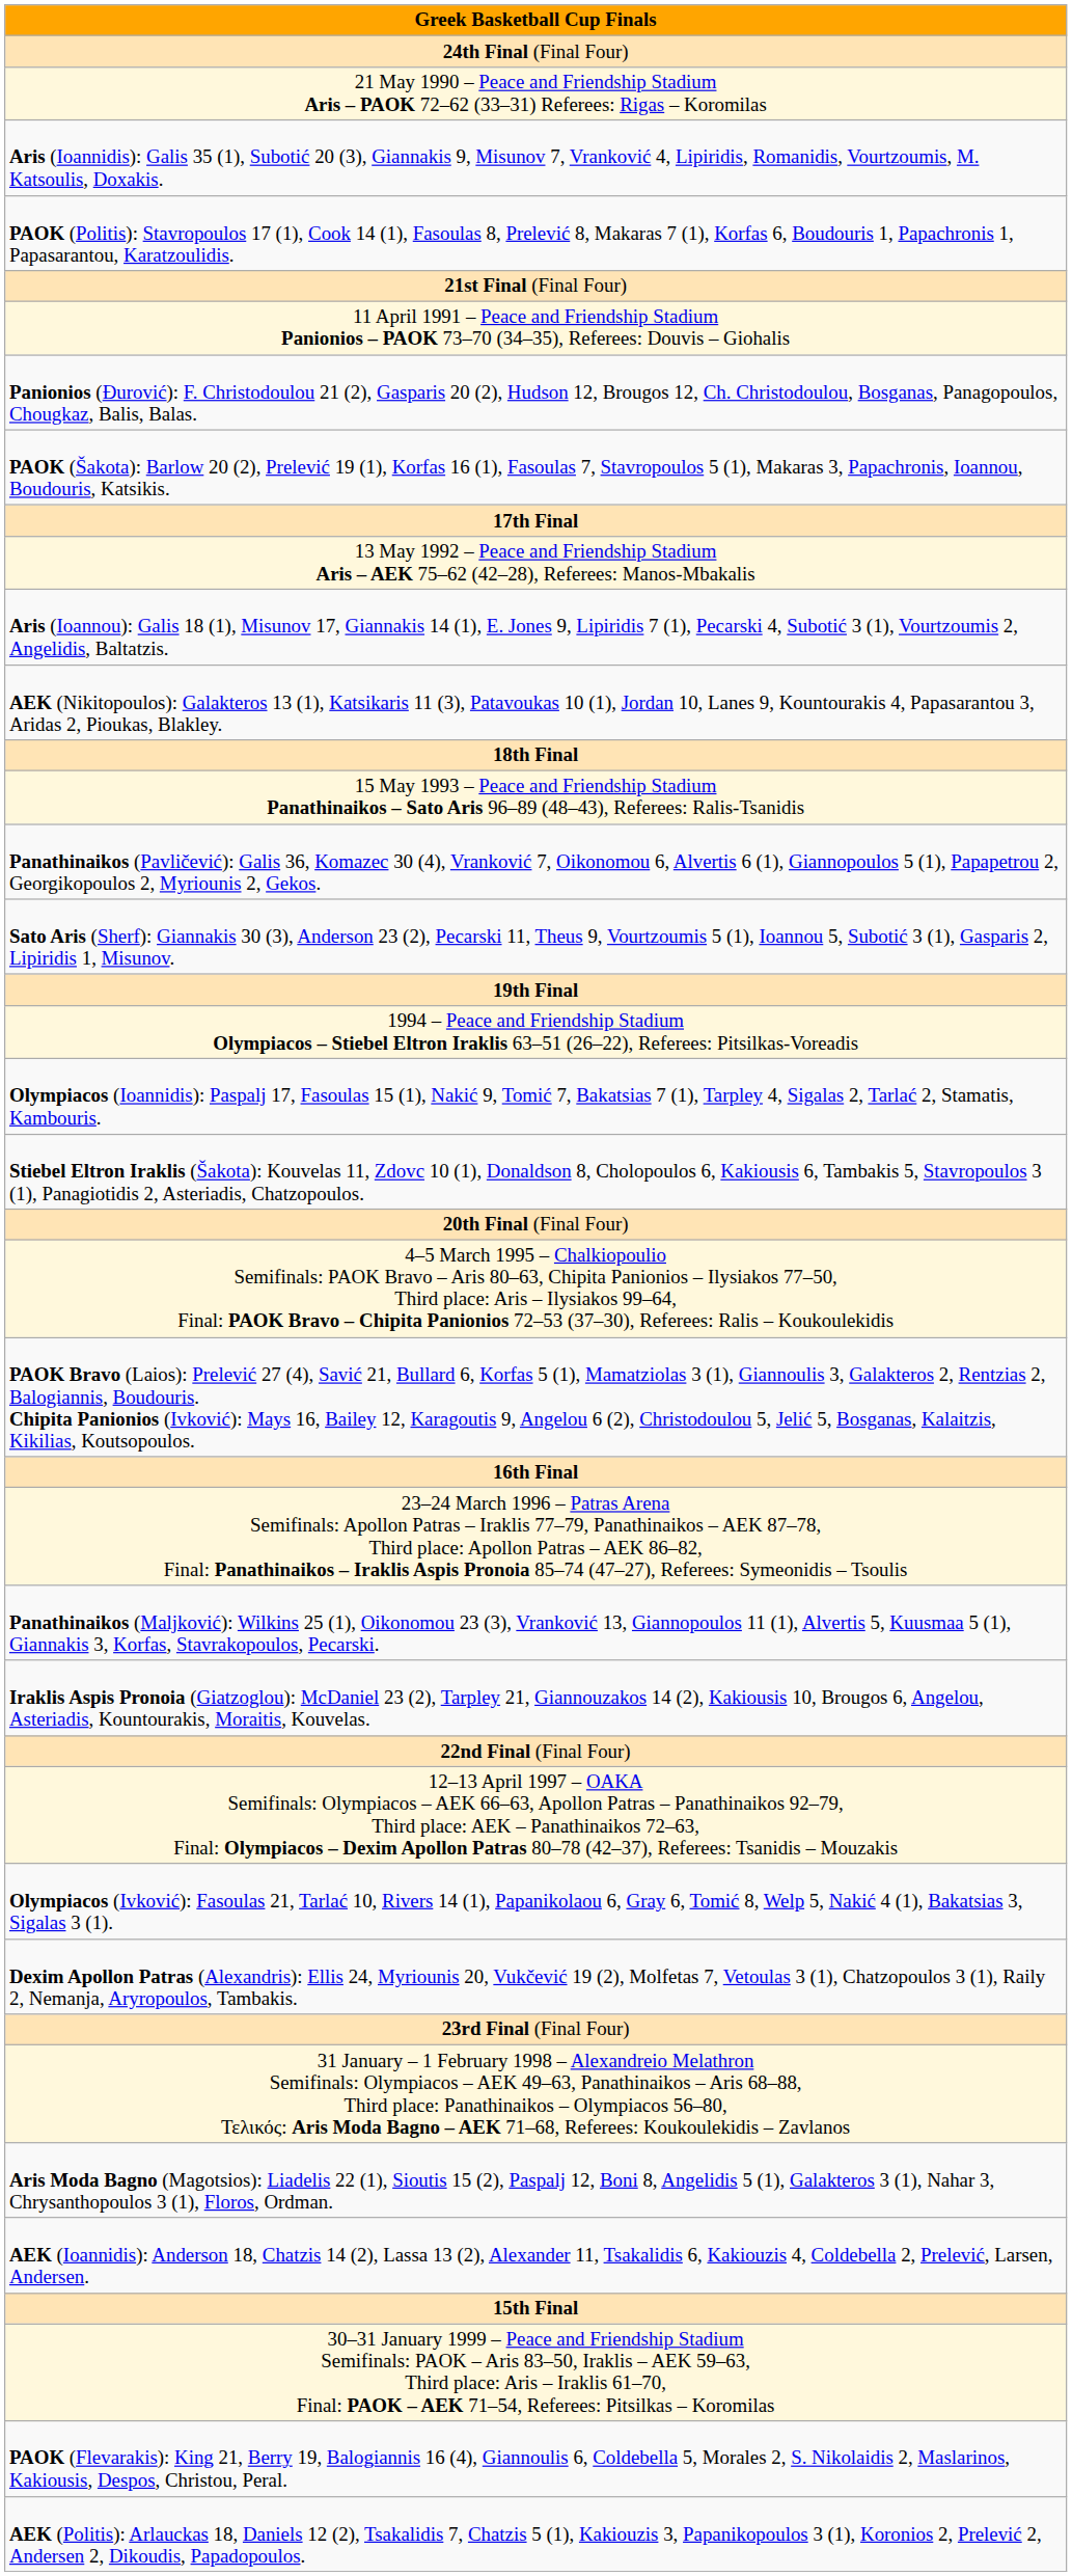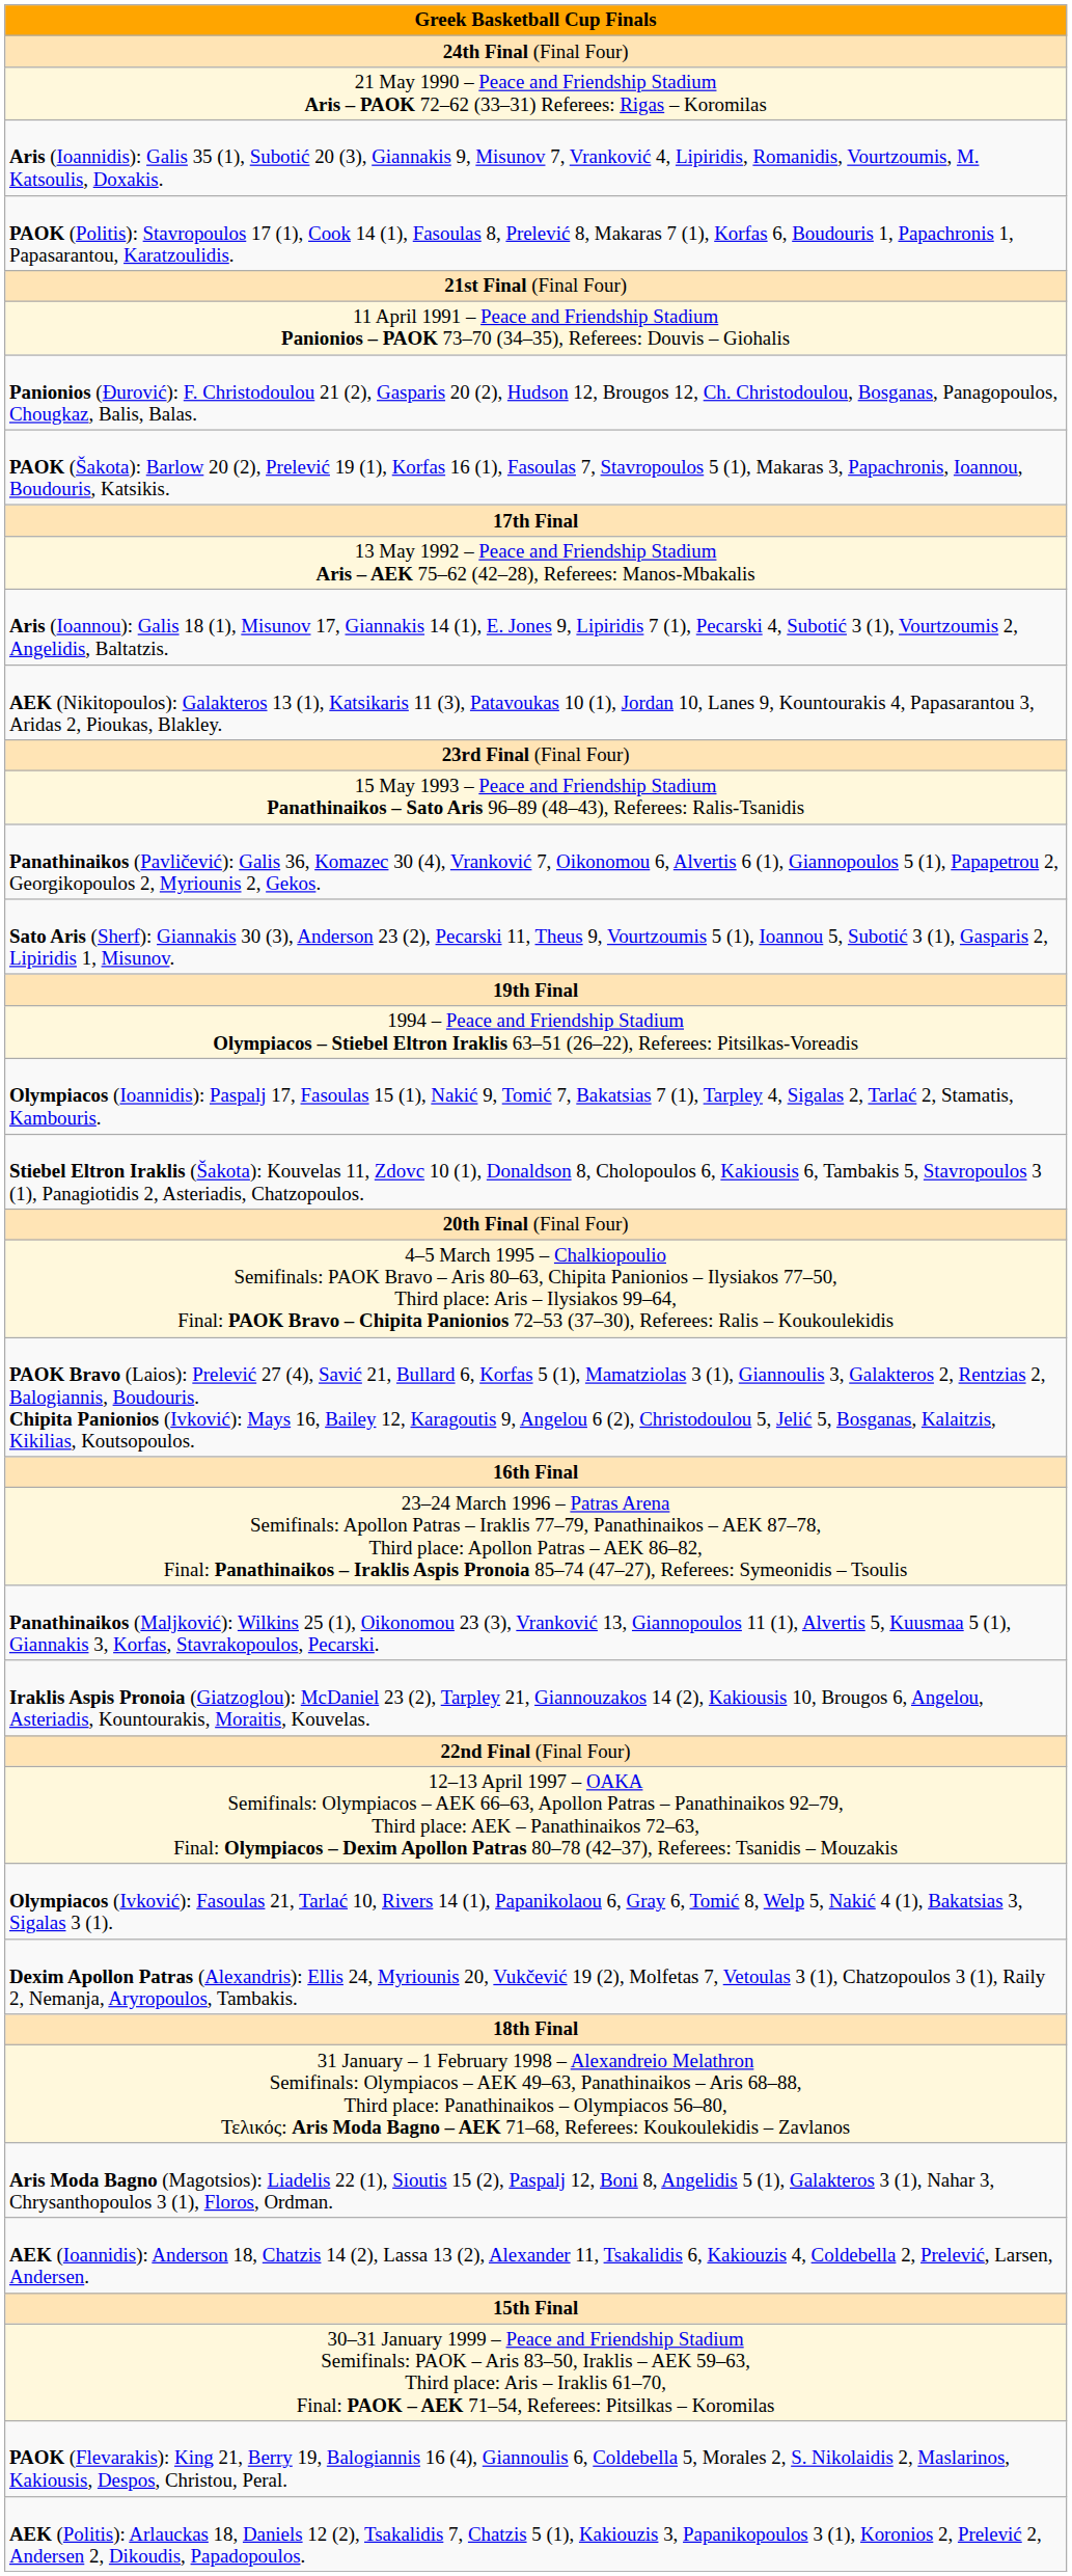row 14 | column 1: 18th Final -> 23rd Final (Final Four)
row 33 | column 1: 23rd Final (Final Four) -> 18th Final
